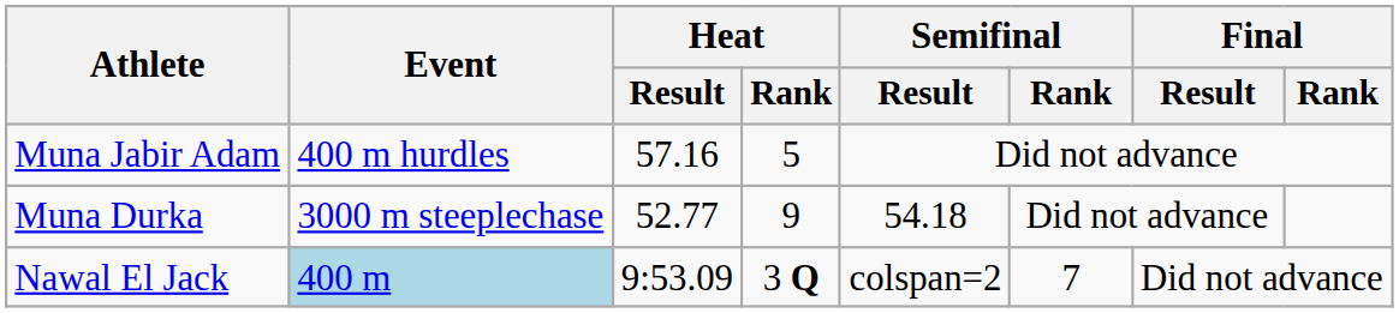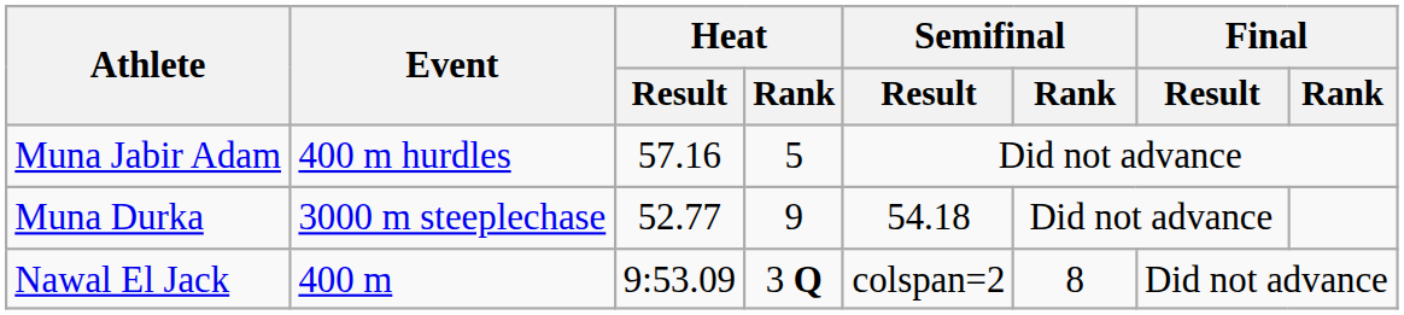Nawal El Jack | Event: lightblue background -> no background
Nawal El Jack | Semifinal / Rank: 7 -> 8
